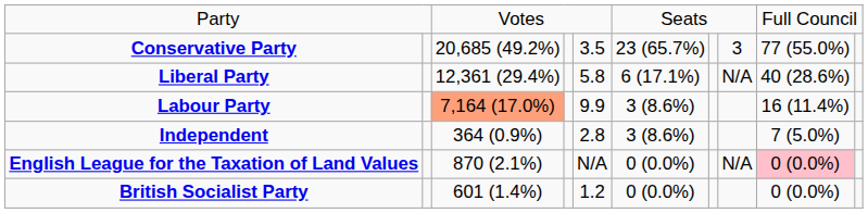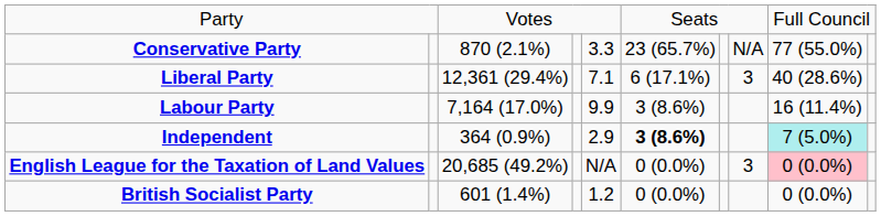Conservative Party | column 3: 20,685 (49.2%) -> 870 (2.1%)
Conservative Party | column 5: 3.5 -> 3.3
Conservative Party | column 8: 3 -> N/A
Liberal Party | column 5: 5.8 -> 7.1
Liberal Party | column 8: N/A -> 3
Labour Party | column 3: lightsalmon background -> no background
Independent | column 5: 2.8 -> 2.9
Independent | column 6: normal -> bold
Independent | column 9: no background -> paleturquoise background
English League for the Taxation of Land Values | column 3: 870 (2.1%) -> 20,685 (49.2%)
English League for the Taxation of Land Values | column 8: N/A -> 3
